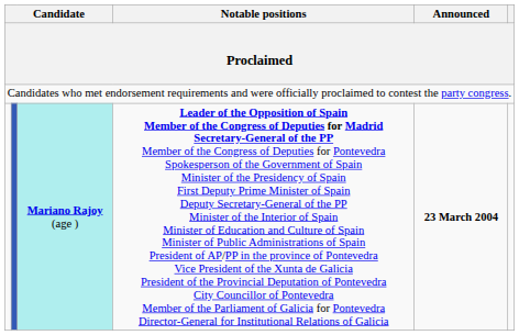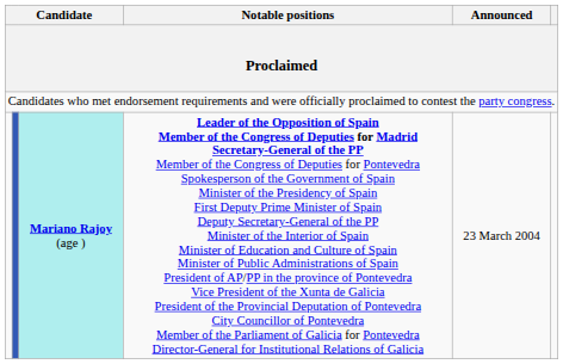row 4 | Announced: bold -> normal
